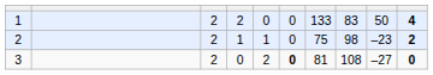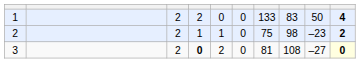3 | column 4: normal -> bold
3 | column 6: bold -> normal
3 | column 10: no background -> lightyellow background
